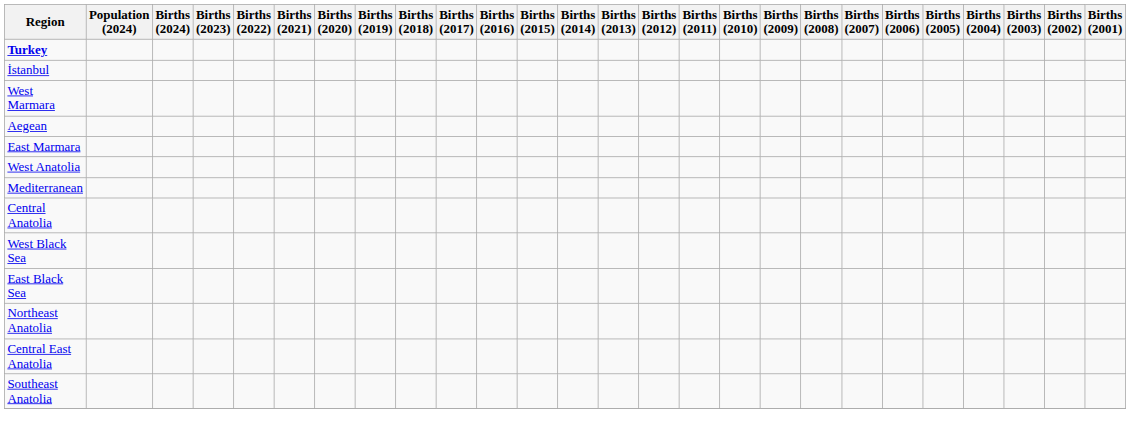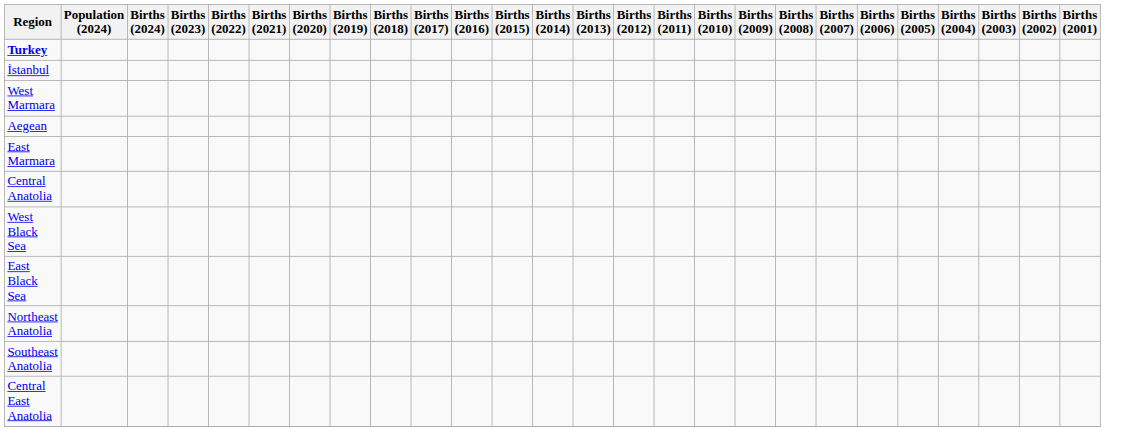- row: West Anatolia
- row: Mediterranean
rows swapped: Central East Anatolia <-> Southeast Anatolia
